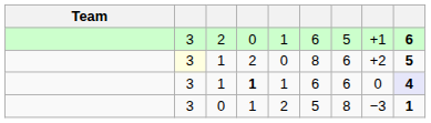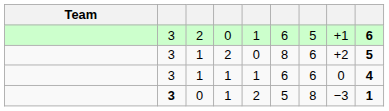row 3 | column 2: lightyellow background -> no background
row 4 | column 4: bold -> normal
row 4 | column 9: lavender background -> no background
row 5 | column 2: normal -> bold
